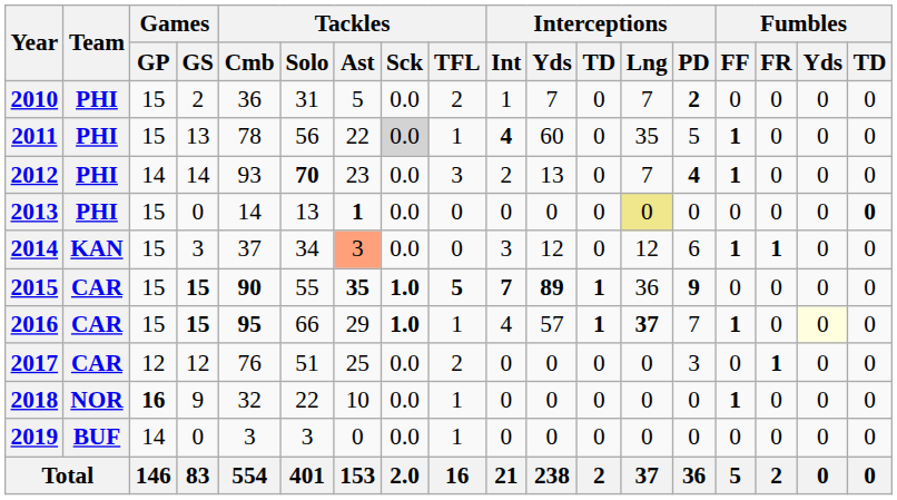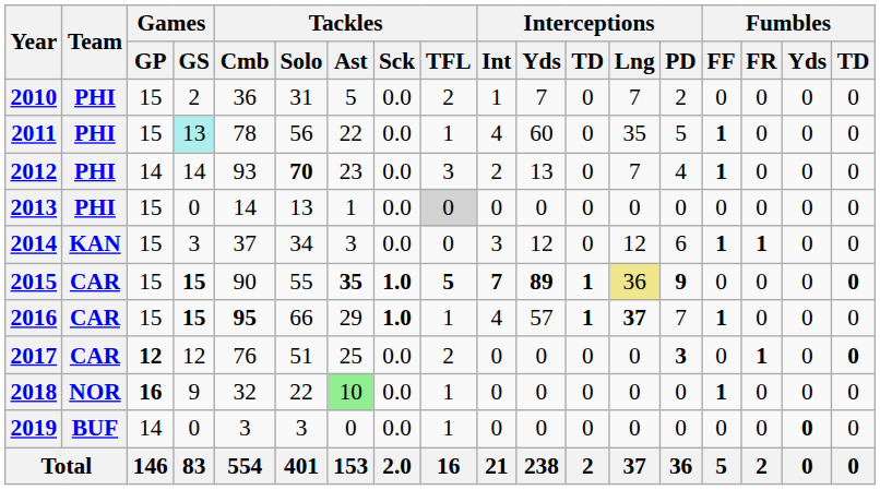2010 | Interceptions / PD: bold -> normal
2011 | Games / GS: no background -> paleturquoise background
2011 | Tackles / Sck: lightgrey background -> no background
2011 | Interceptions / Int: bold -> normal
2012 | Interceptions / PD: bold -> normal
2013 | Tackles / Ast: bold -> normal
2013 | Tackles / TFL: no background -> lightgrey background
2013 | Interceptions / Lng: khaki background -> no background
2013 | Fumbles / TD: bold -> normal
2014 | Tackles / Ast: lightsalmon background -> no background
2015 | Tackles / Cmb: bold -> normal
2015 | Interceptions / Lng: no background -> khaki background
2015 | Fumbles / TD: normal -> bold
2016 | Fumbles / Yds: lightyellow background -> no background
2017 | Games / GP: normal -> bold
2017 | Interceptions / PD: normal -> bold
2017 | Fumbles / TD: normal -> bold
2018 | Tackles / Ast: no background -> lightgreen background
2019 | Fumbles / Yds: normal -> bold
